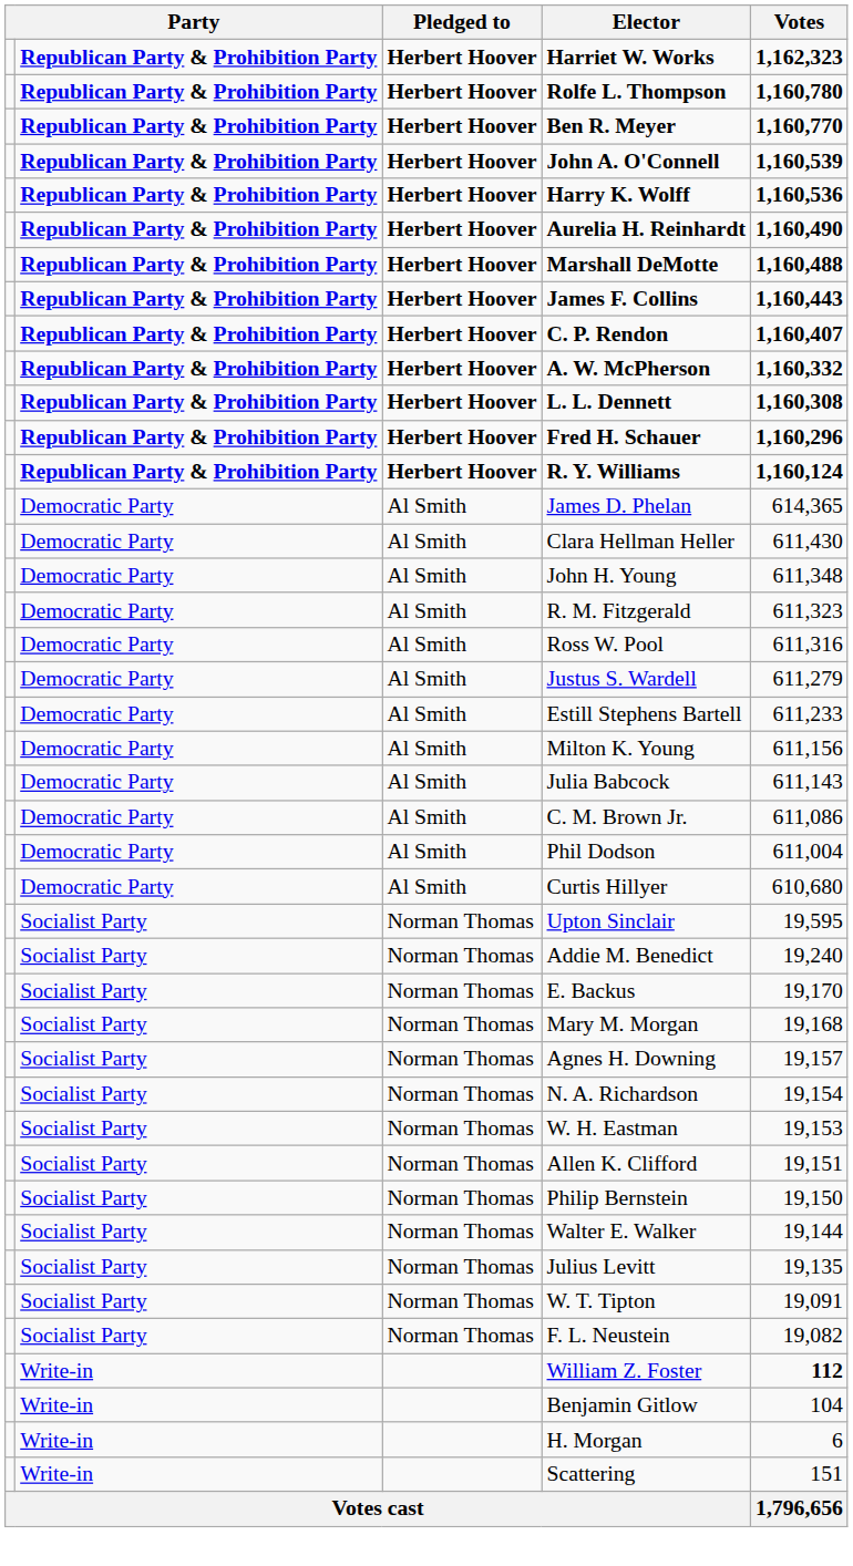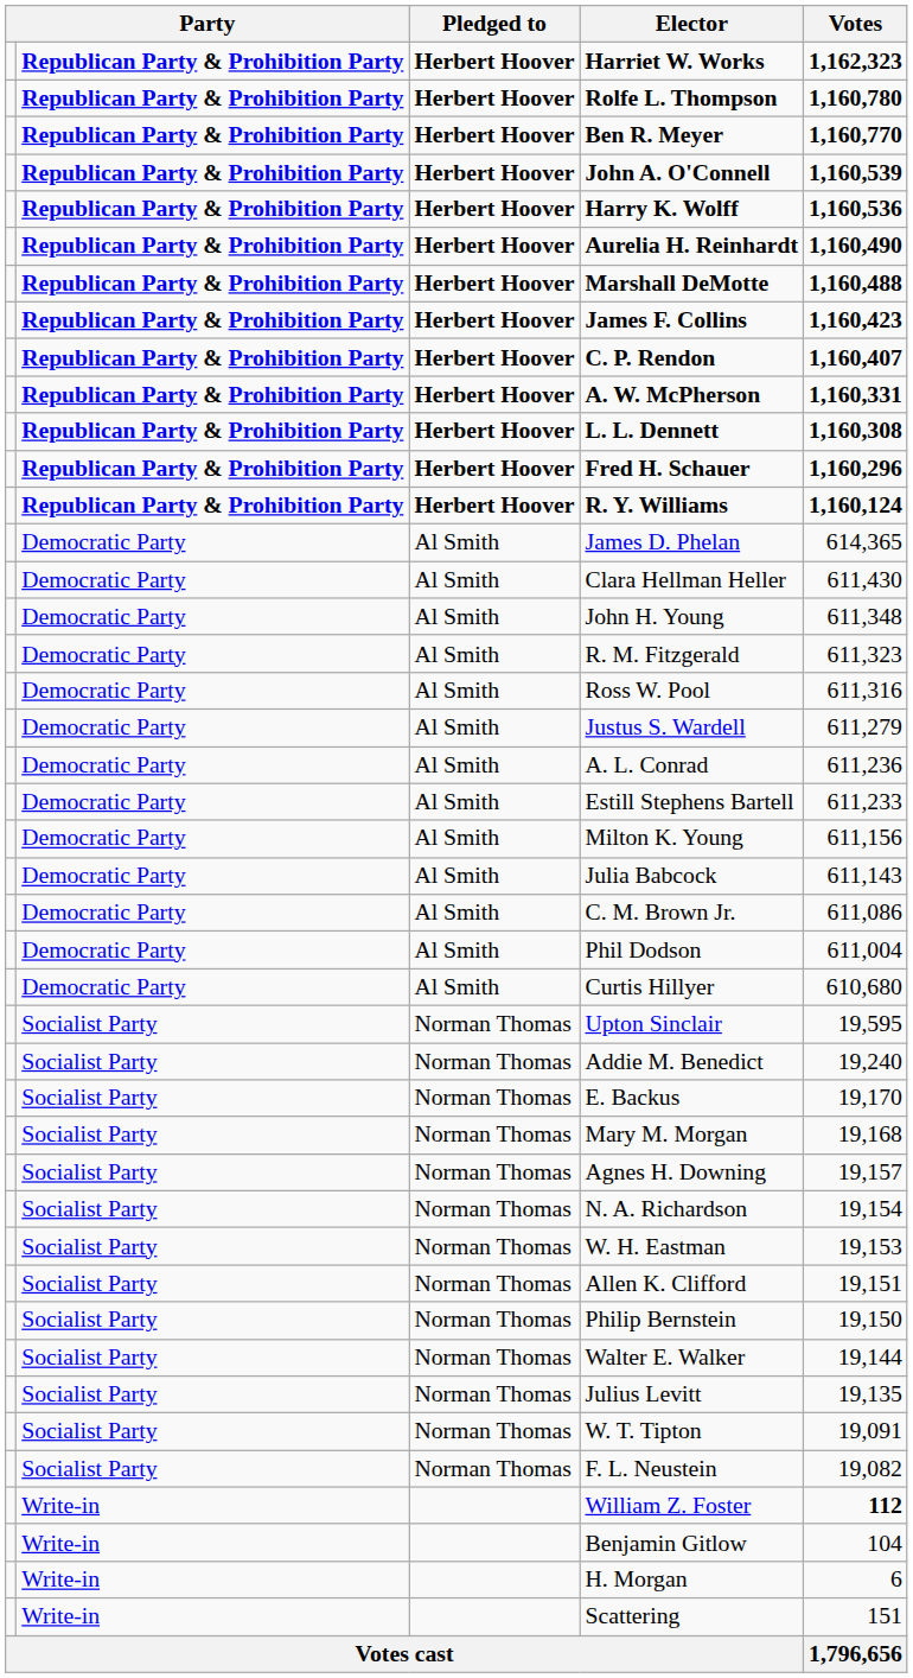James F. Collins | Votes: 1,160,443 -> 1,160,423
A. W. McPherson | Votes: 1,160,332 -> 1,160,331
+ row: Democratic Party | Al Smith | A. L. Conrad | 611,236
